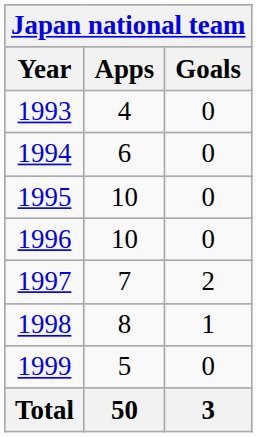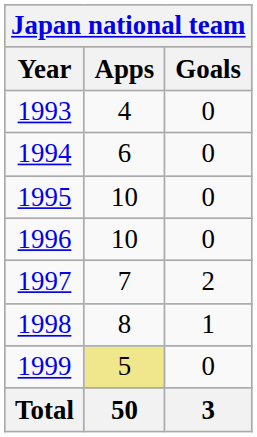1999 | Apps: no background -> khaki background
